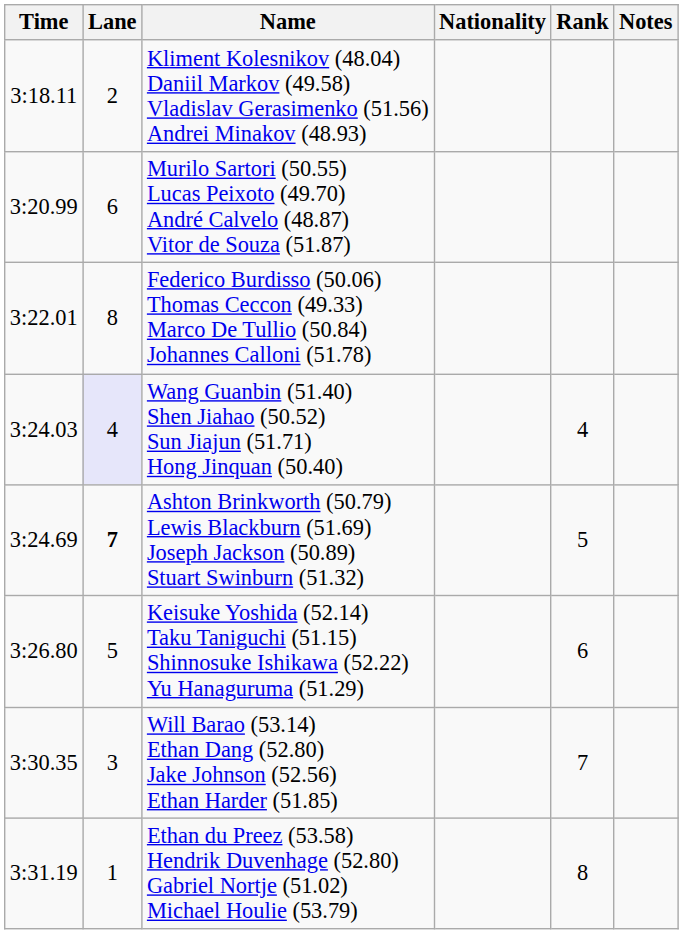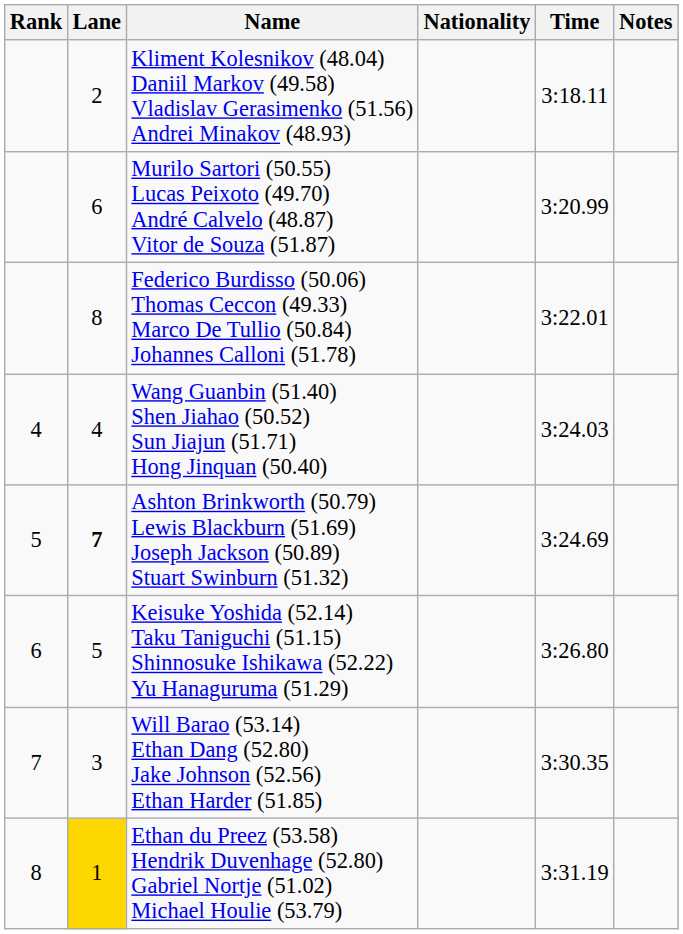columns swapped: Rank <-> Time
row 5 | Lane: lavender background -> no background
row 9 | Lane: no background -> gold background
